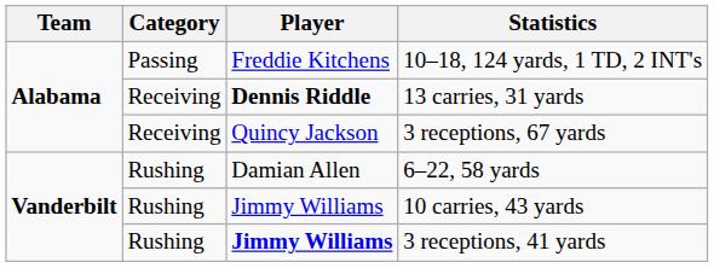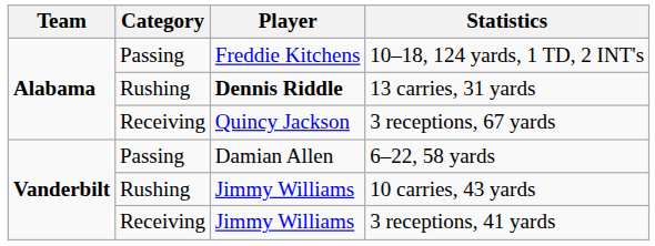13 carries, 31 yards | Category: Receiving -> Rushing
6–22, 58 yards | Category: Rushing -> Passing
3 receptions, 41 yards | Category: Rushing -> Receiving
3 receptions, 41 yards | Player: bold -> normal
